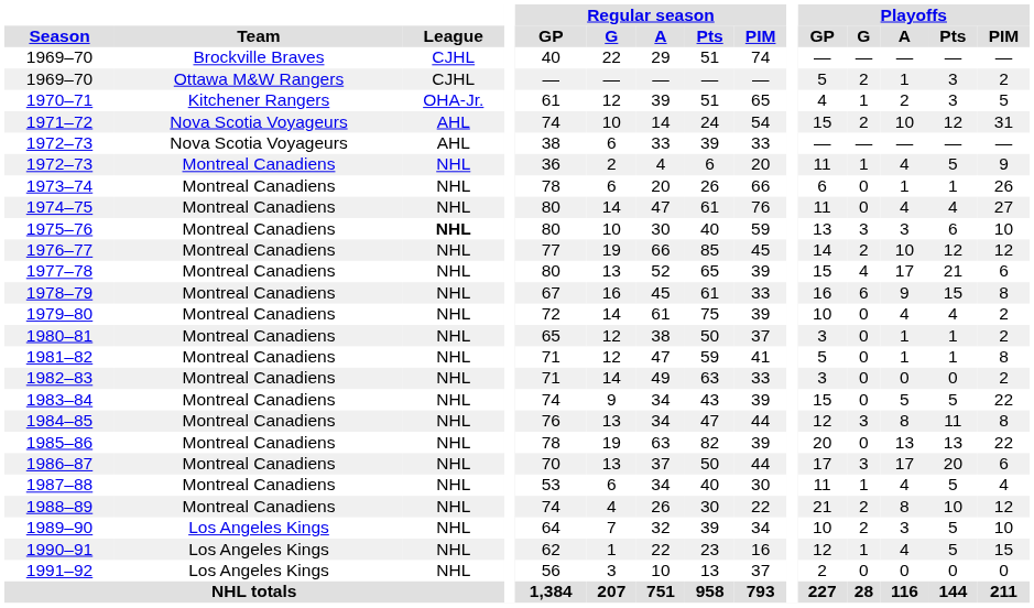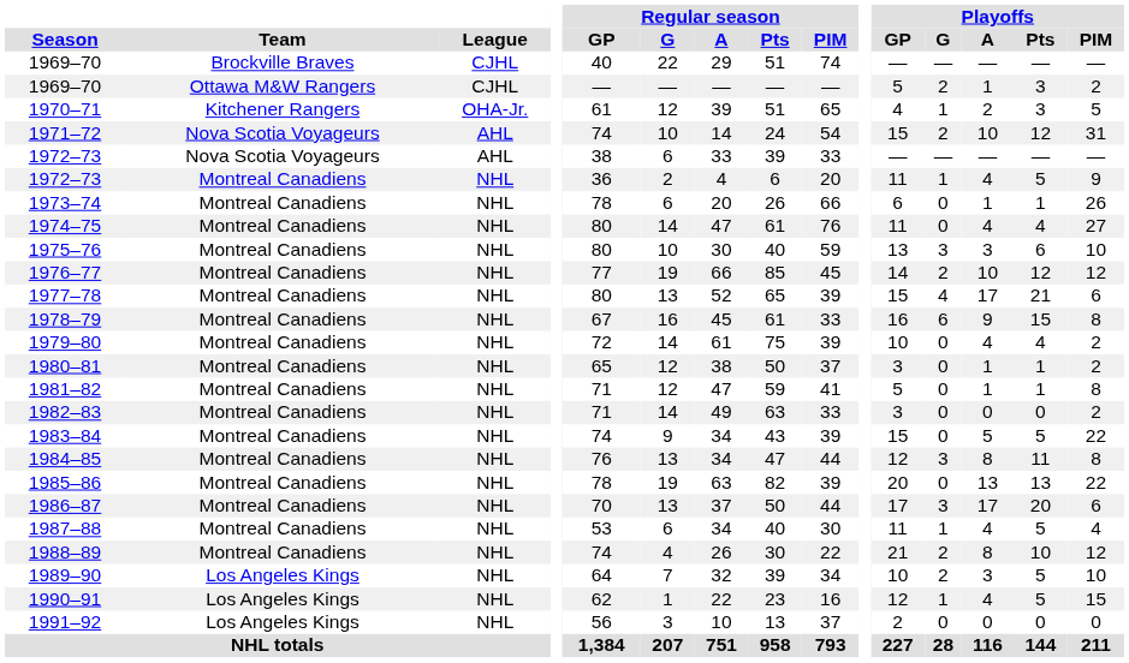1975–76 | League: bold -> normal
